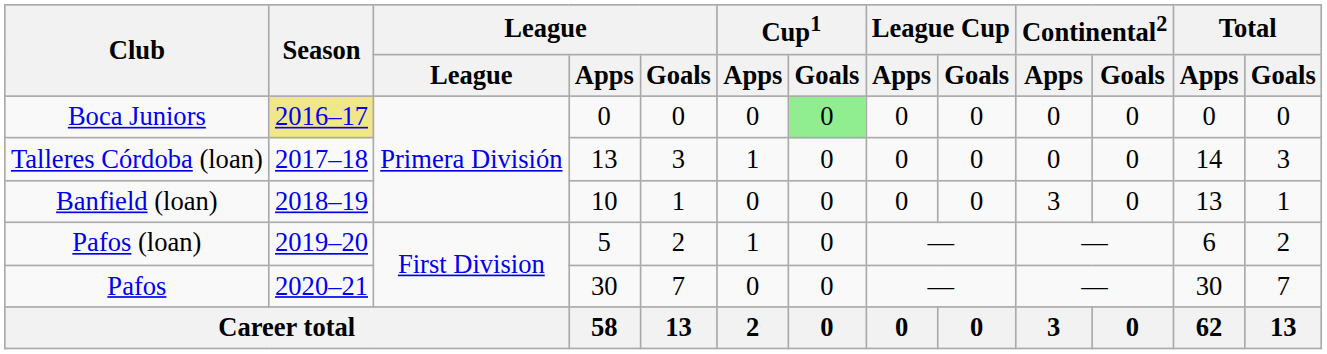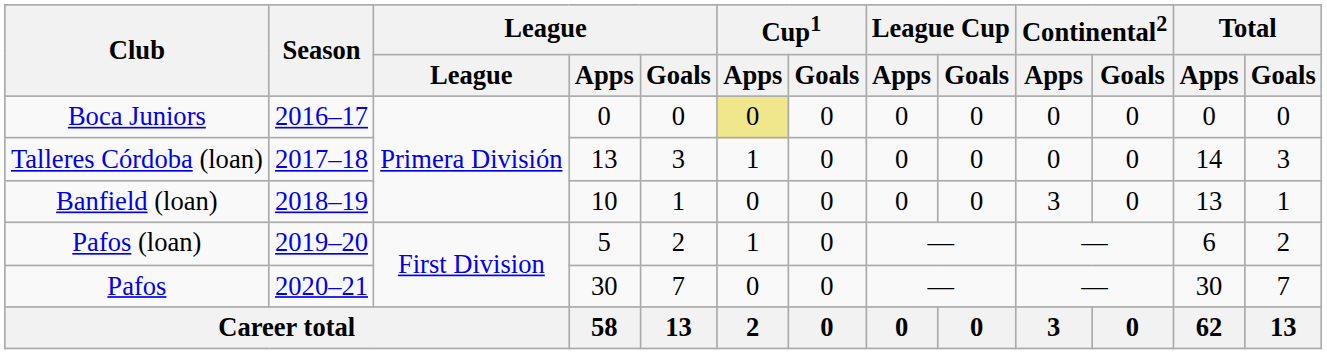Boca Juniors | Season: khaki background -> no background
Boca Juniors | Cup1 / Apps: no background -> khaki background
Boca Juniors | Cup1 / Goals: lightgreen background -> no background
